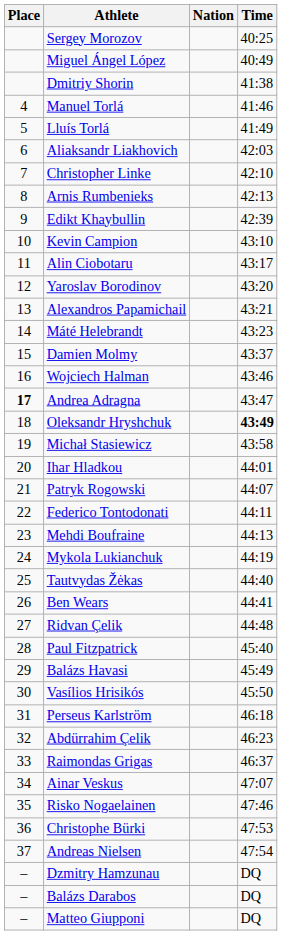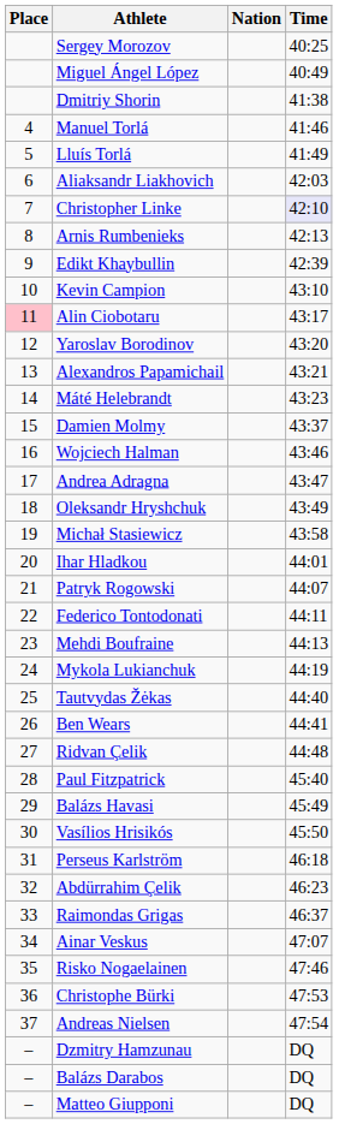Christopher Linke | Time: no background -> lavender background
Alin Ciobotaru | Place: no background -> pink background
Andrea Adragna | Place: bold -> normal
Oleksandr Hryshchuk | Time: bold -> normal
